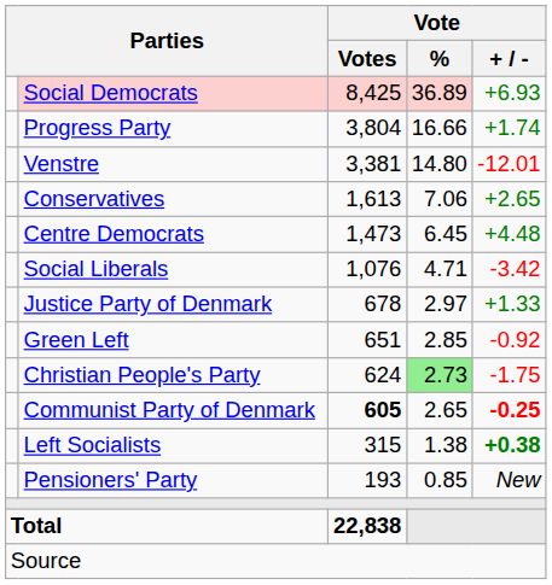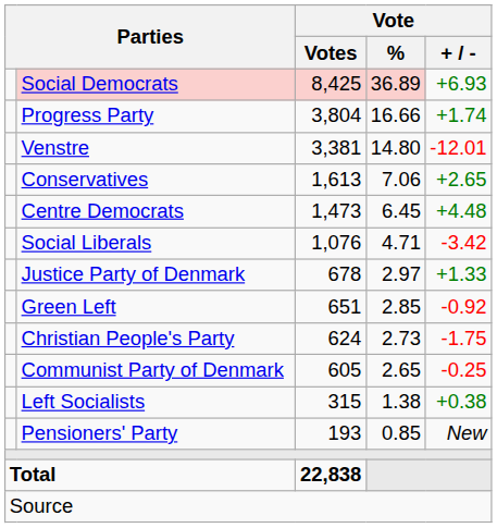Christian People's Party | Vote / %: lightgreen background -> no background
Communist Party of Denmark | Vote / Votes: bold -> normal
Communist Party of Denmark | Vote / + / -: bold -> normal
Left Socialists | Vote / + / -: bold -> normal
